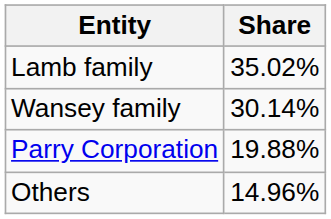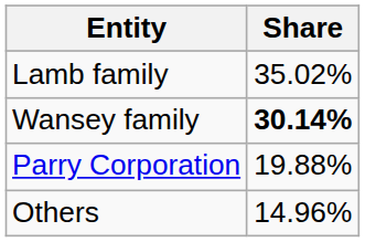Wansey family | Share: normal -> bold
